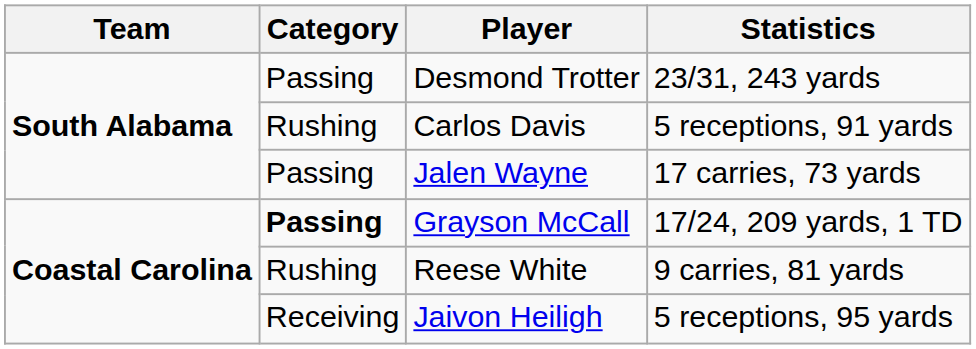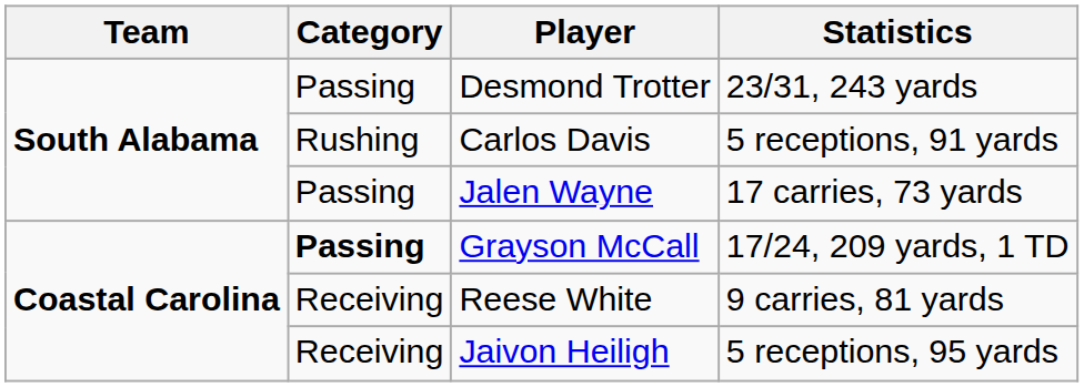Reese White | Category: Rushing -> Receiving
